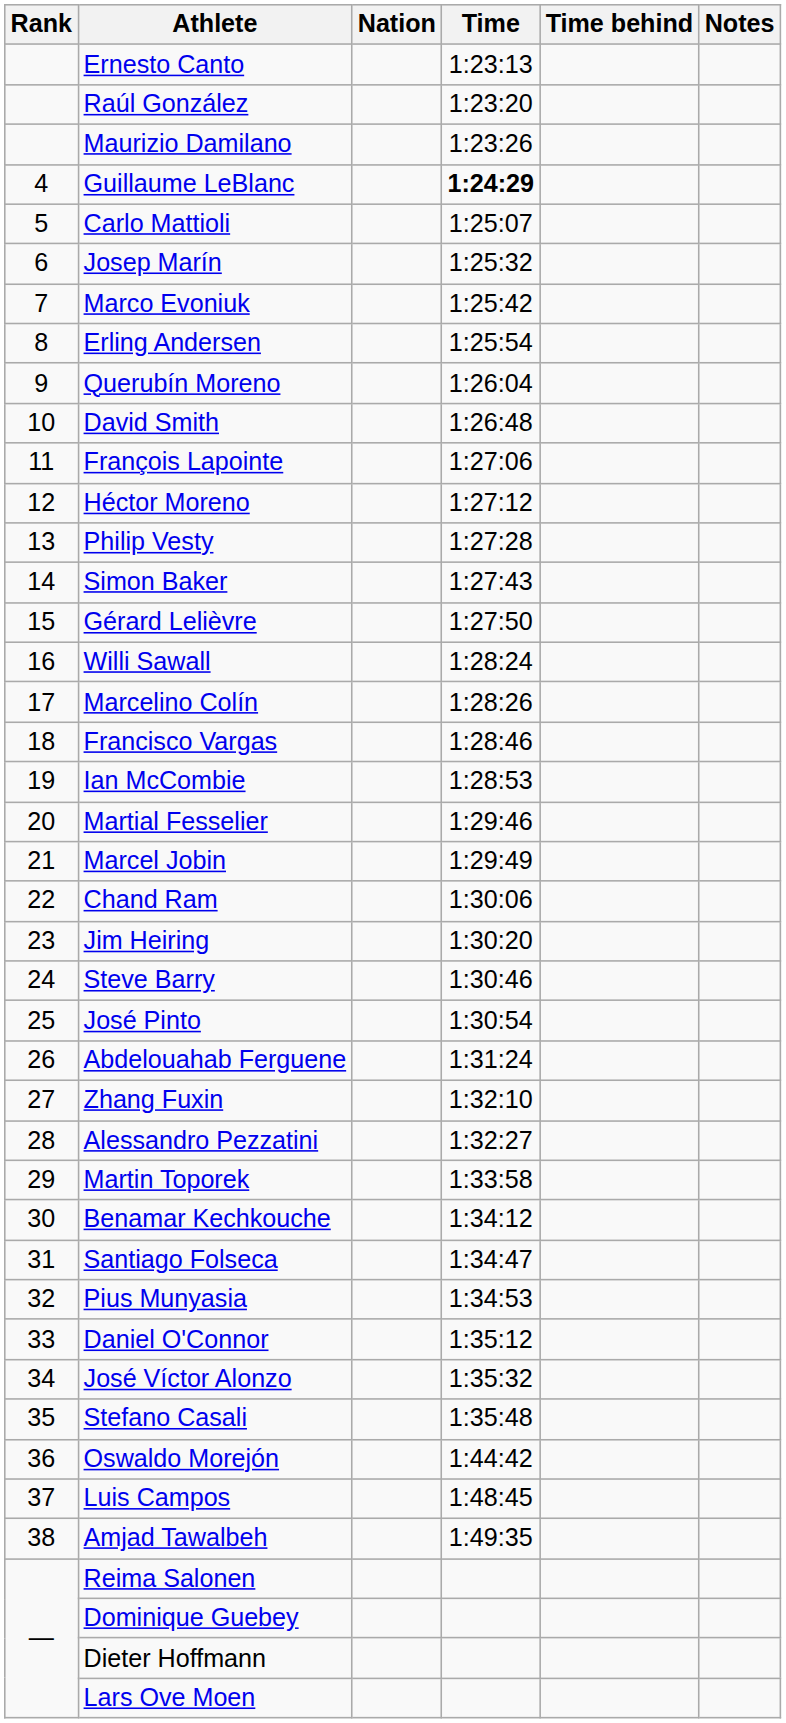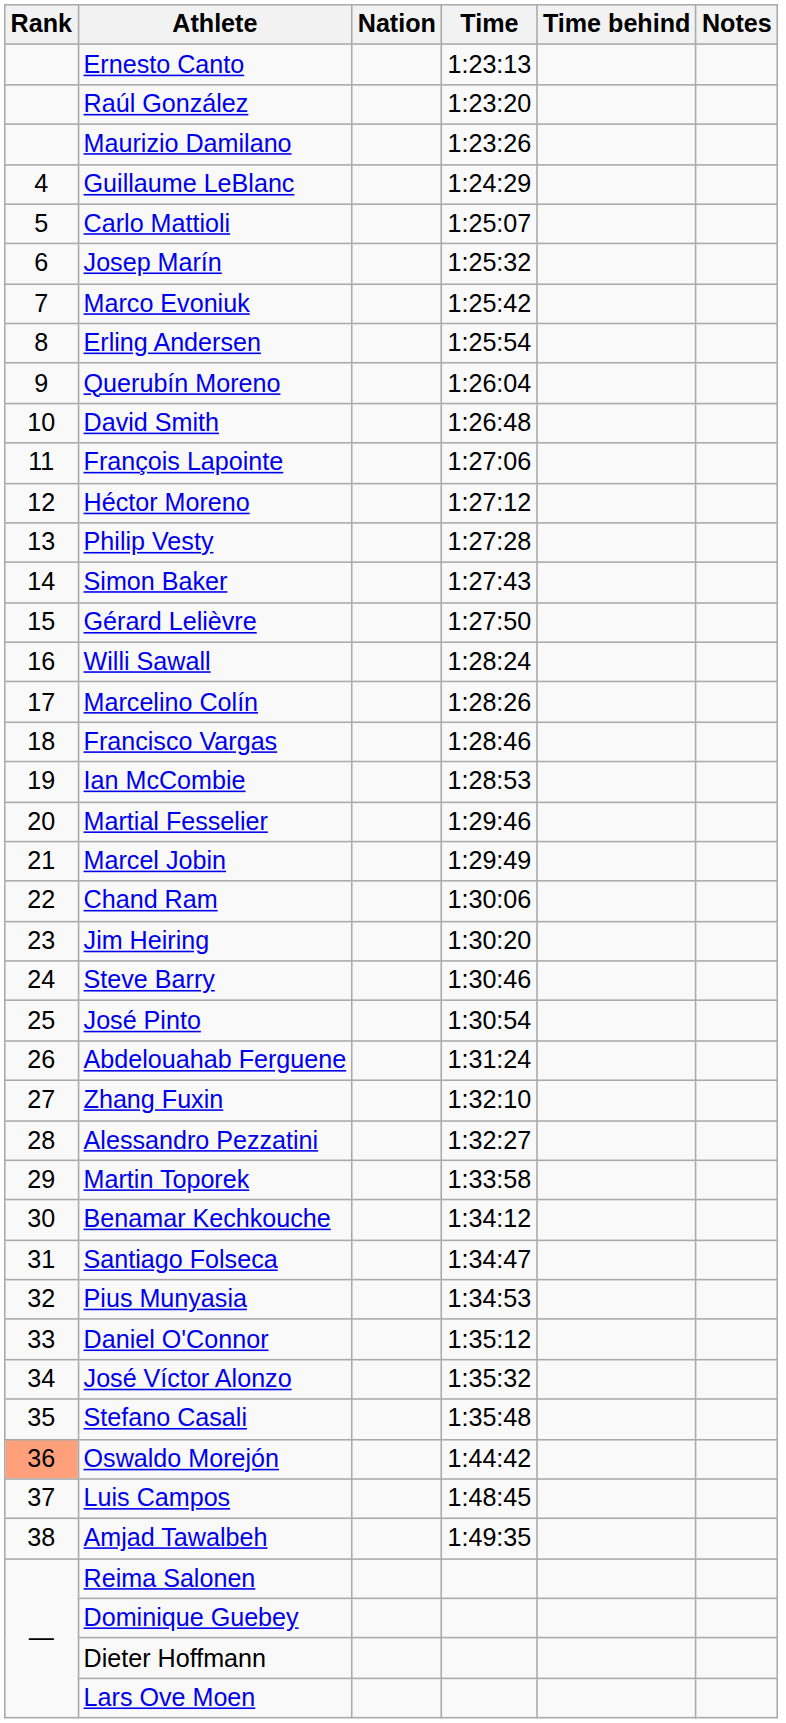Guillaume LeBlanc | Time: bold -> normal
Oswaldo Morejón | Rank: no background -> lightsalmon background
